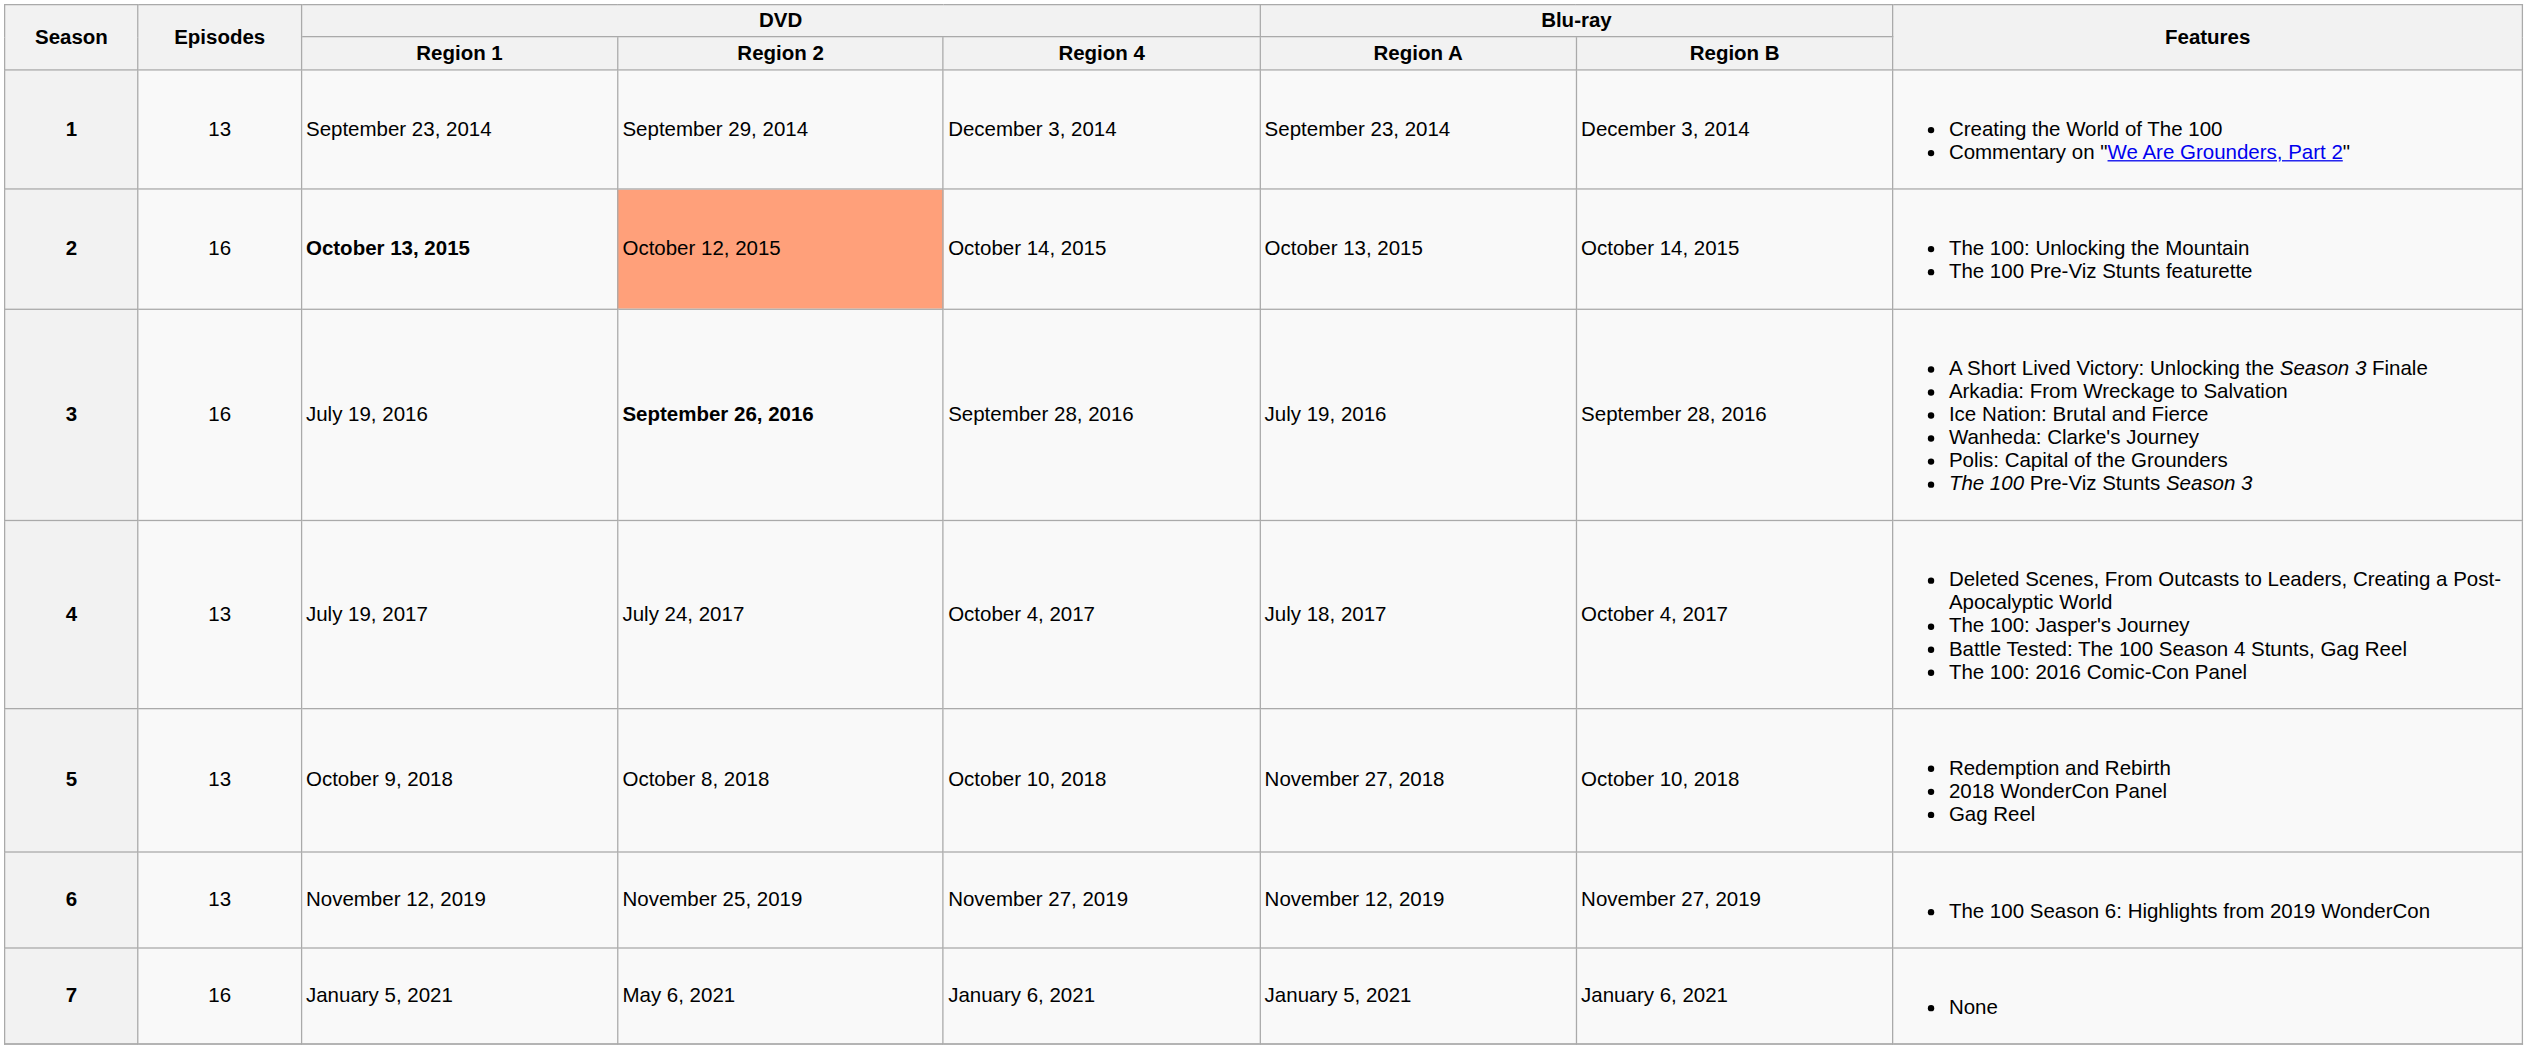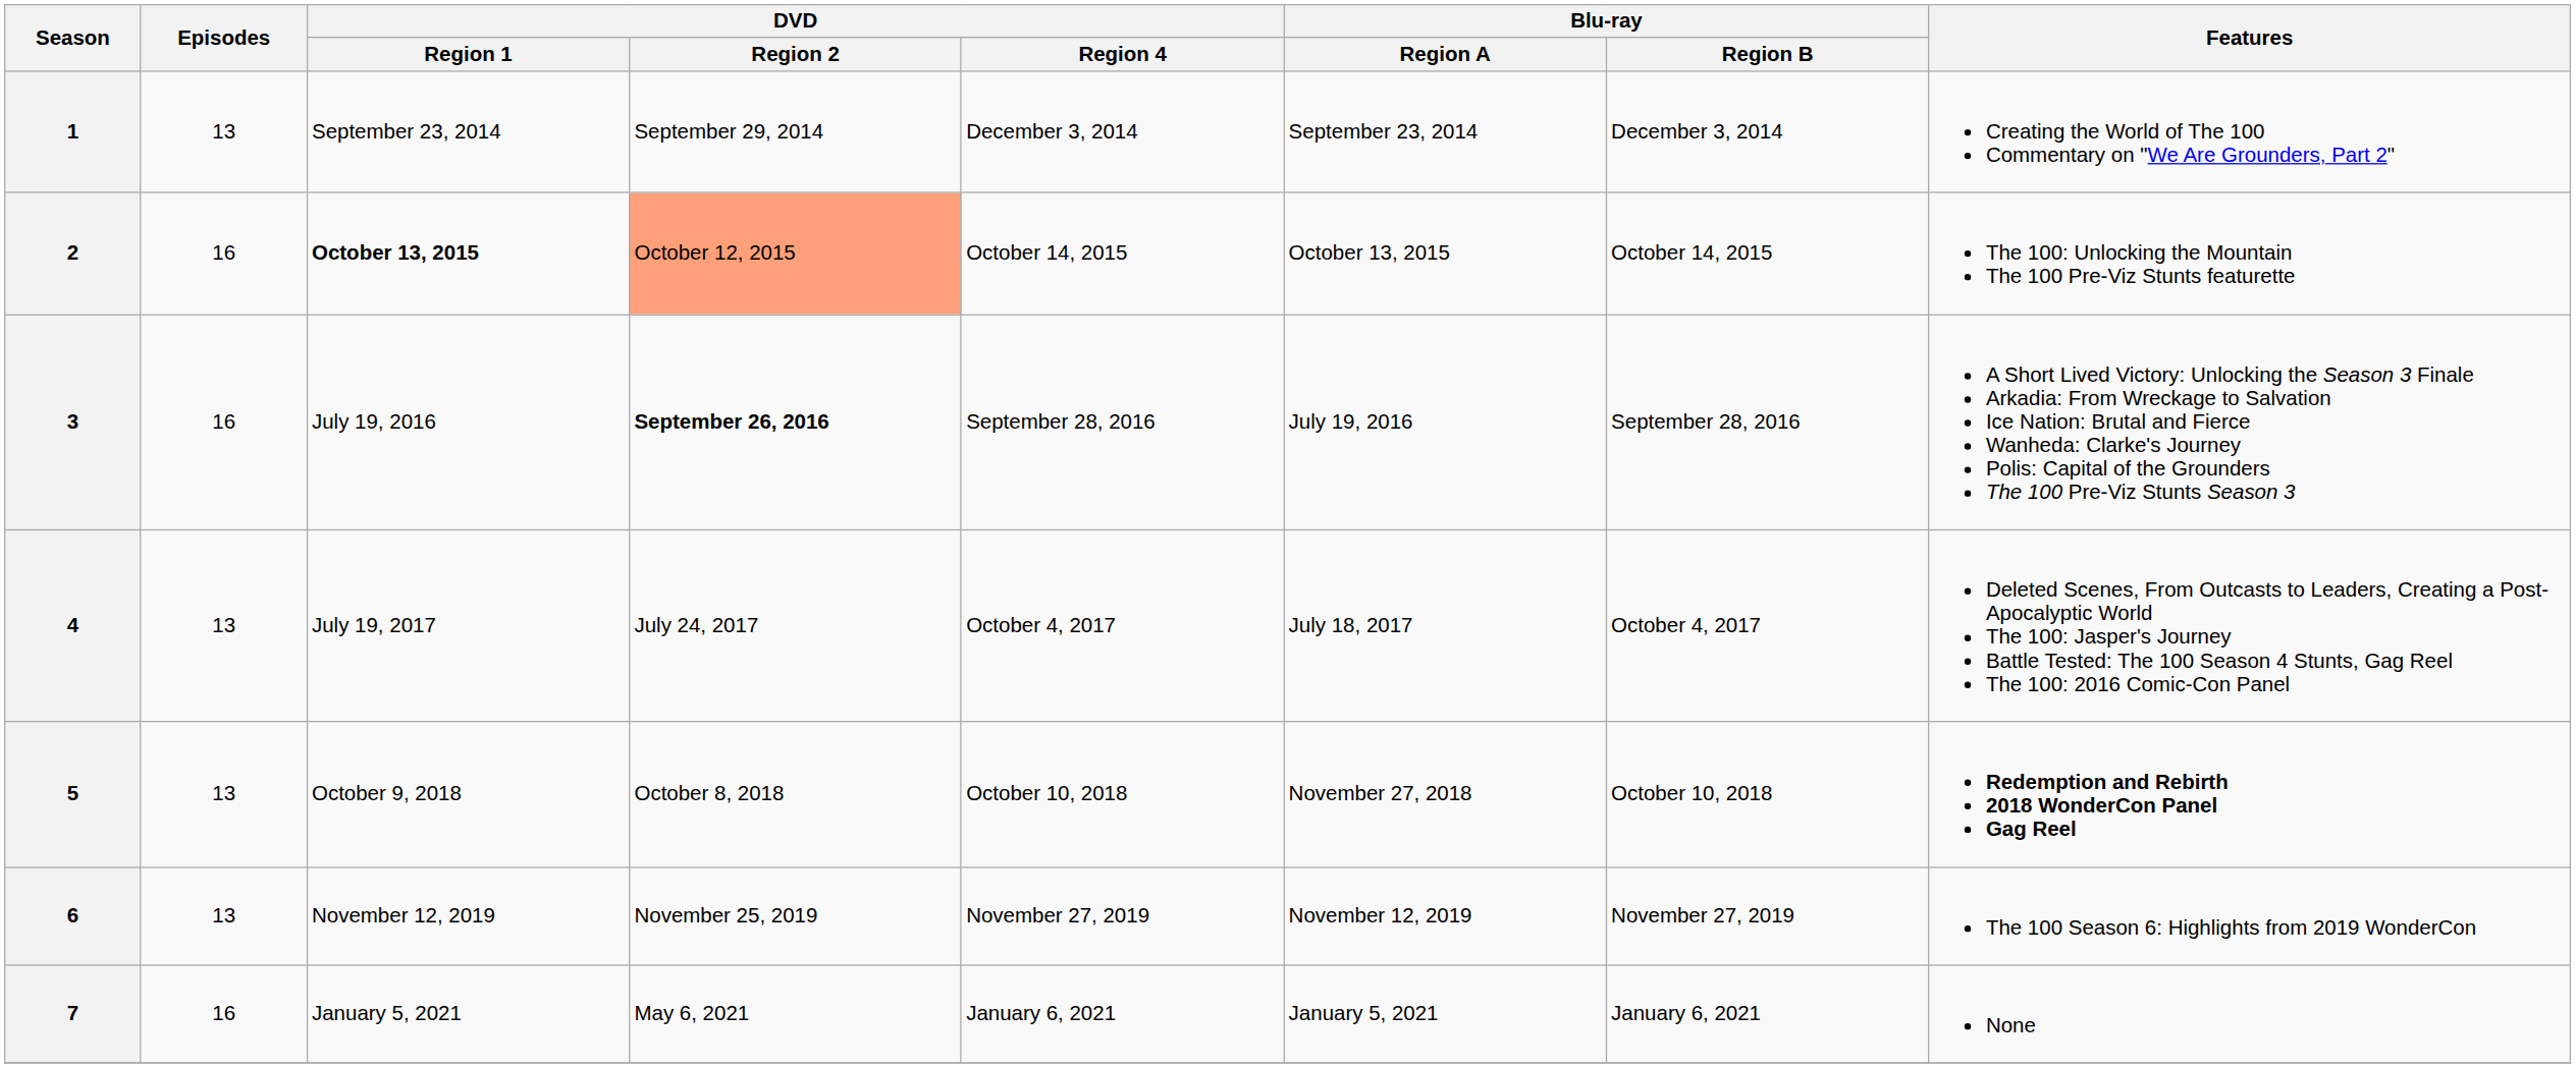5 | Features: normal -> bold
